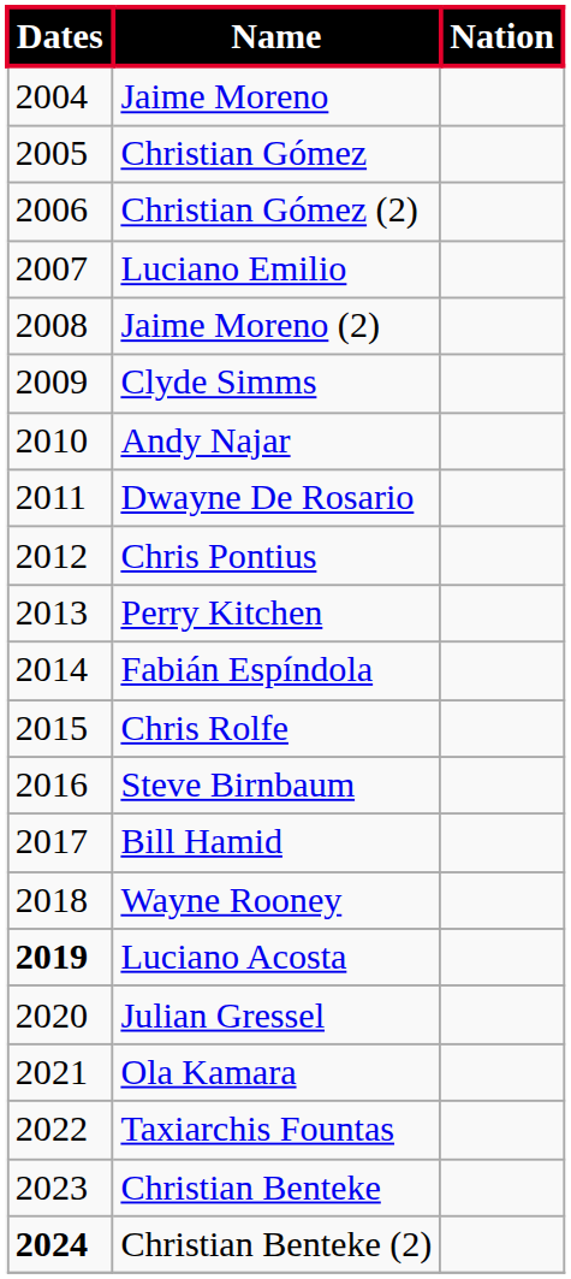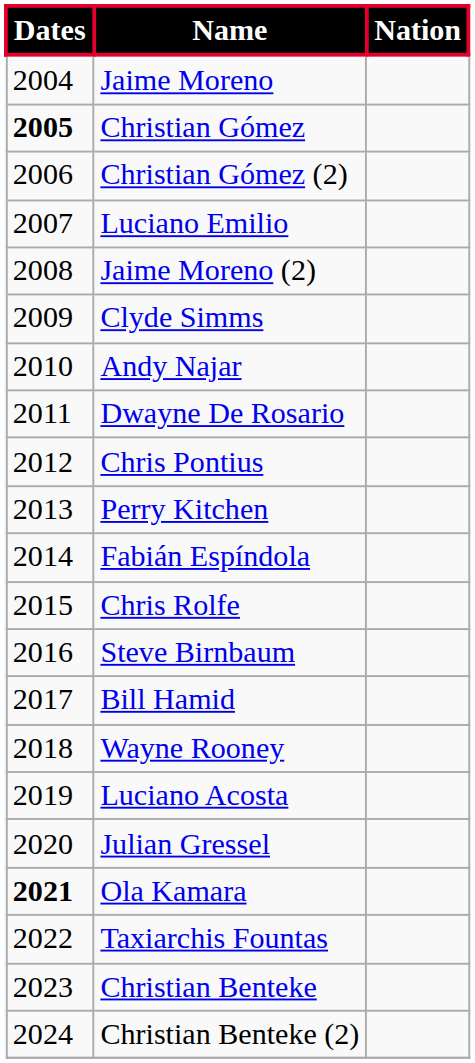Christian Gómez | Dates: normal -> bold
Luciano Acosta | Dates: bold -> normal
Ola Kamara | Dates: normal -> bold
Christian Benteke (2) | Dates: bold -> normal
